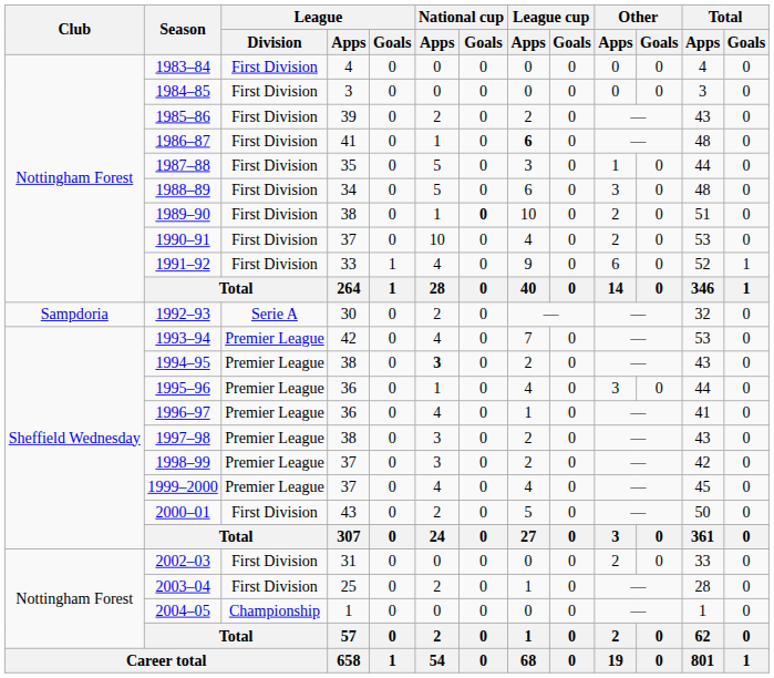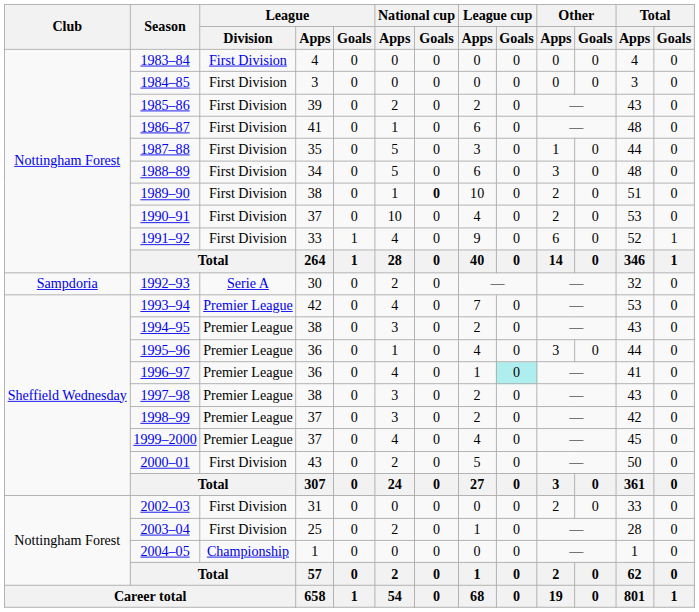1986–87 | League cup / Apps: bold -> normal
1994–95 | National cup / Apps: bold -> normal
1996–97 | League cup / Goals: no background -> paleturquoise background
